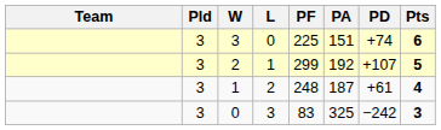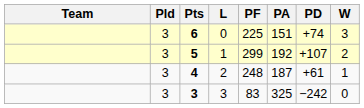columns swapped: W <-> Pts
